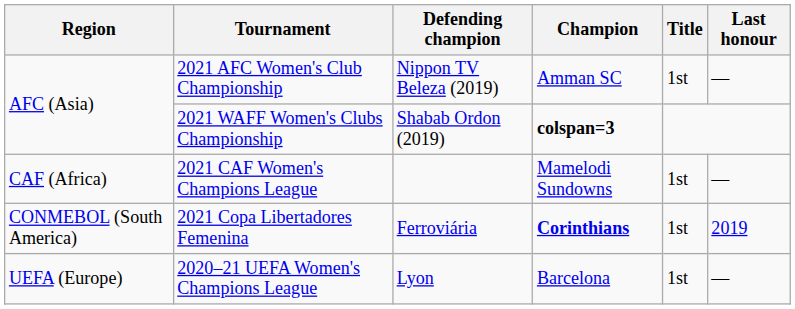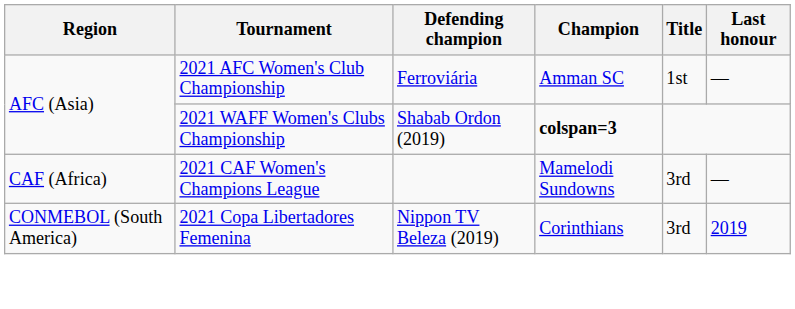2021 AFC Women's Club Championship | Defending champion: Nippon TV Beleza (2019) -> Ferroviária
2021 CAF Women's Champions League | Title: 1st -> 3rd
2021 Copa Libertadores Femenina | Defending champion: Ferroviária -> Nippon TV Beleza (2019)
2021 Copa Libertadores Femenina | Champion: bold -> normal
2021 Copa Libertadores Femenina | Title: 1st -> 3rd
- row: UEFA (Europe) | 2020–21 UEFA Women's Champions League | Lyon | Barcelona | 1st | —
